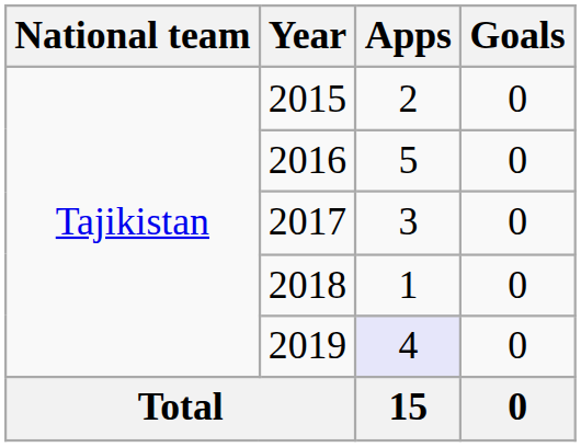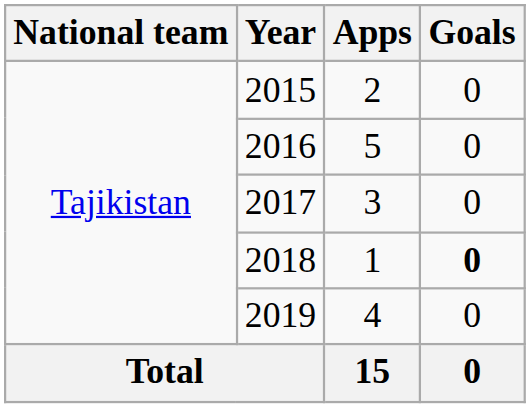2018 | Goals: normal -> bold
2019 | Apps: lavender background -> no background
